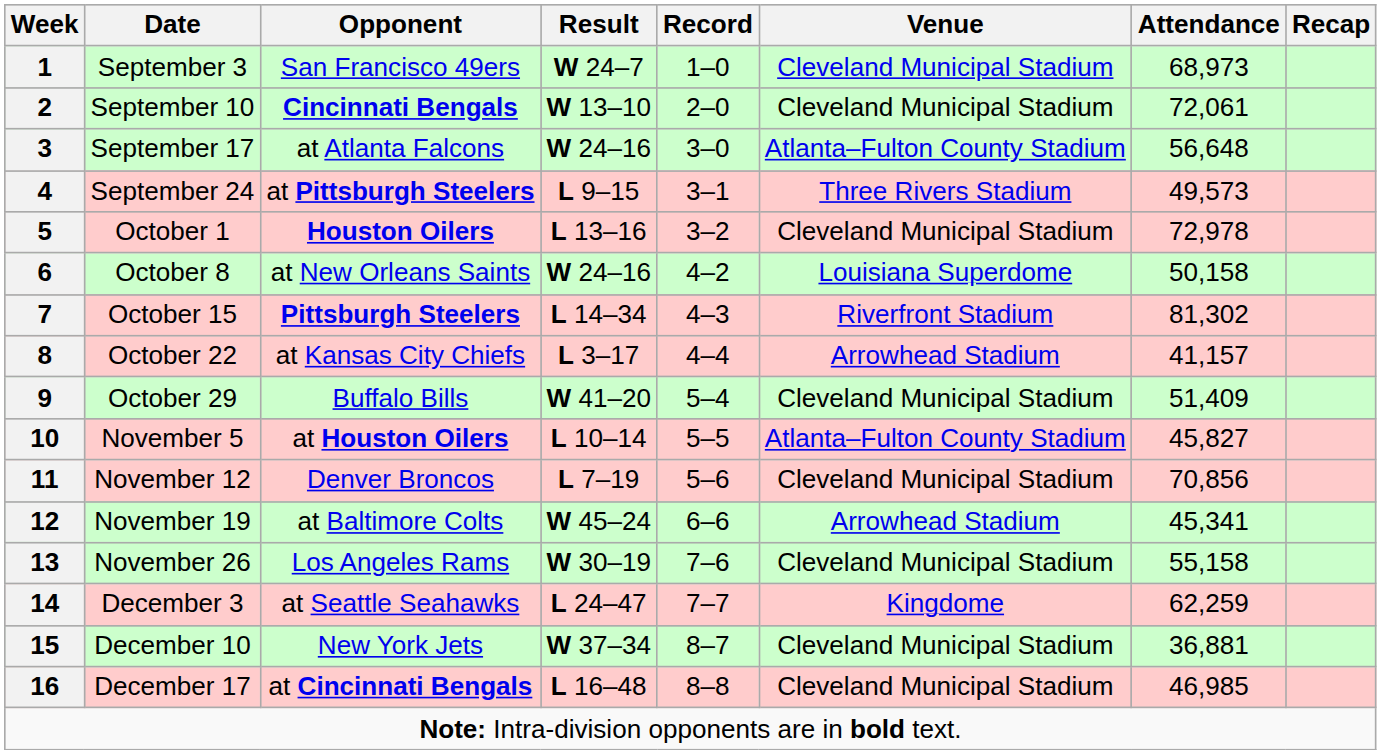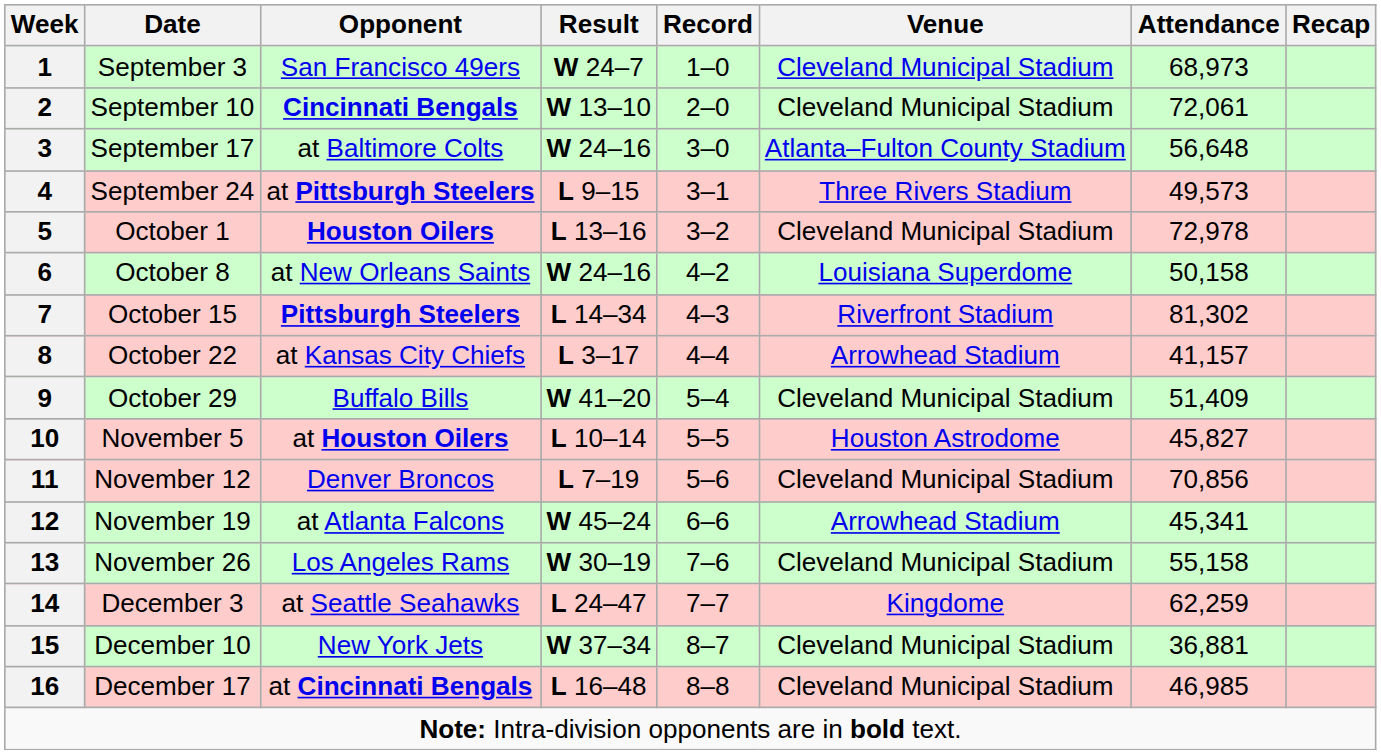3 | Opponent: at Atlanta Falcons -> at Baltimore Colts
10 | Venue: Atlanta–Fulton County Stadium -> Houston Astrodome
12 | Opponent: at Baltimore Colts -> at Atlanta Falcons
